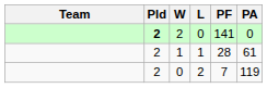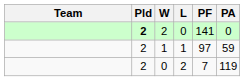row 3 | PF: 28 -> 97
row 3 | PA: 61 -> 59
